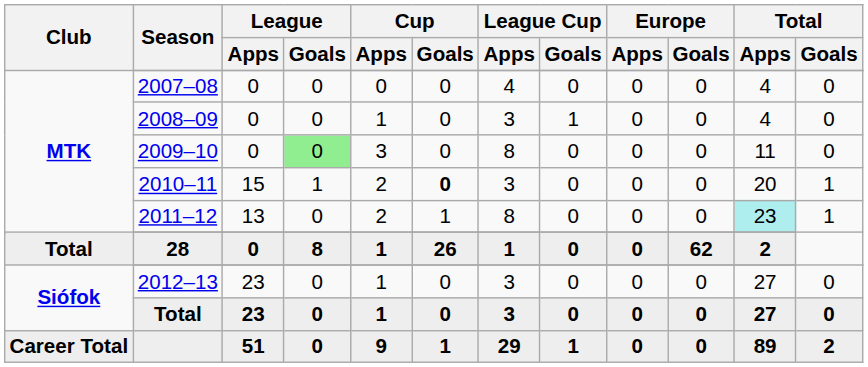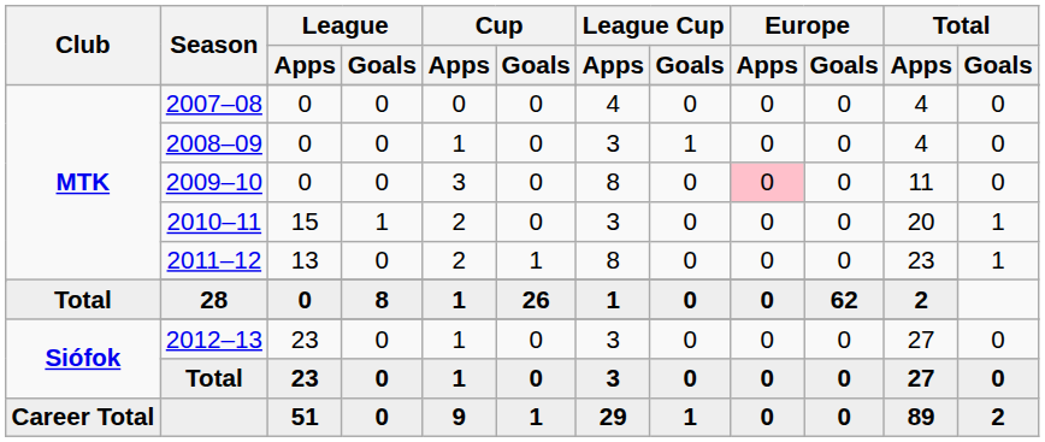2009–10 | League / Goals: lightgreen background -> no background
2009–10 | Europe / Apps: no background -> pink background
2010–11 | Cup / Goals: bold -> normal
2011–12 | Total / Apps: paleturquoise background -> no background
